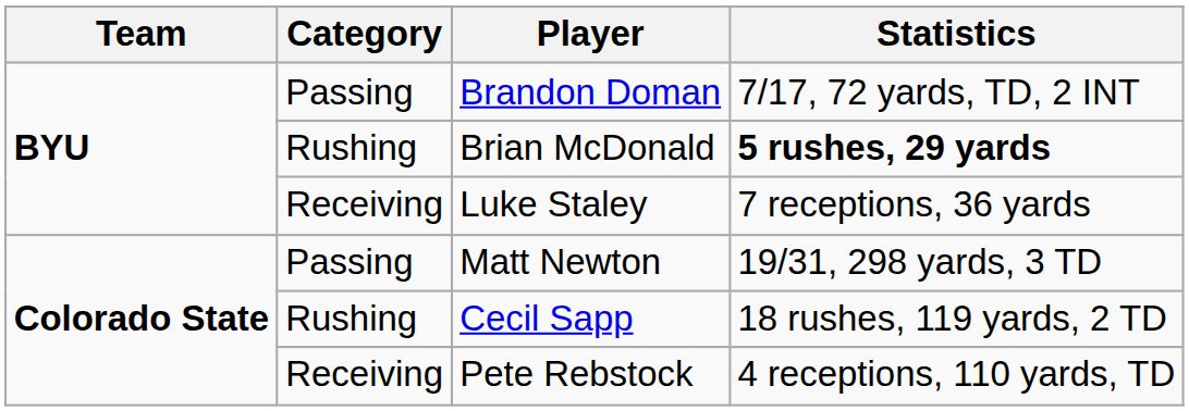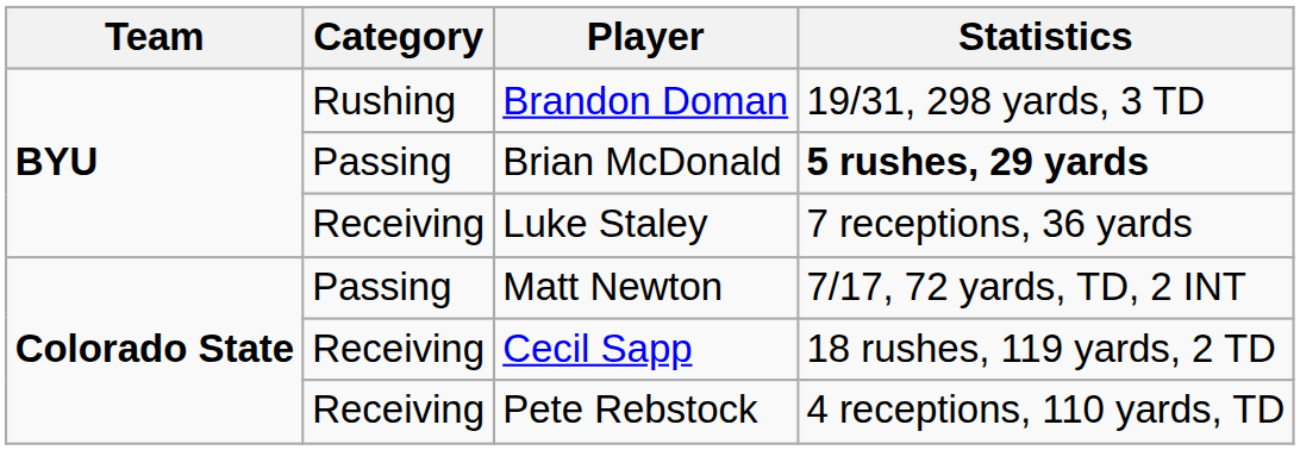Brandon Doman | Category: Passing -> Rushing
Brandon Doman | Statistics: 7/17, 72 yards, TD, 2 INT -> 19/31, 298 yards, 3 TD
Brian McDonald | Category: Rushing -> Passing
Matt Newton | Statistics: 19/31, 298 yards, 3 TD -> 7/17, 72 yards, TD, 2 INT
Cecil Sapp | Category: Rushing -> Receiving
